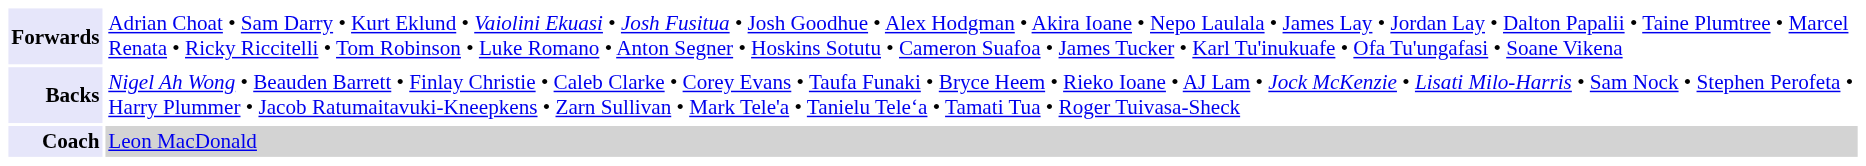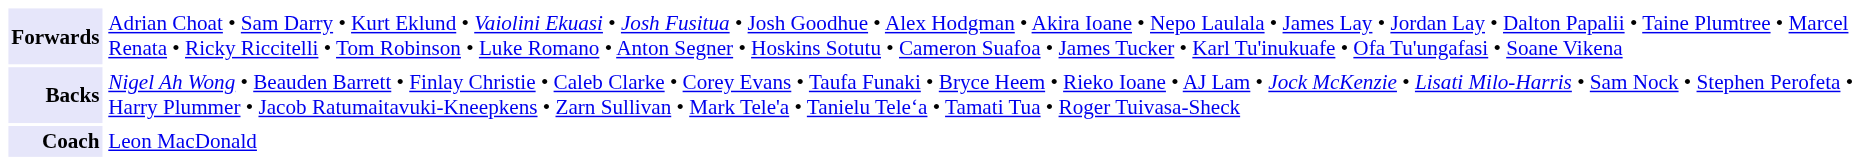Coach | column 2: lightgrey background -> no background
